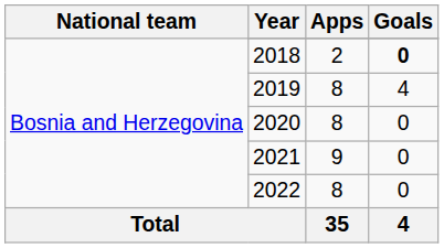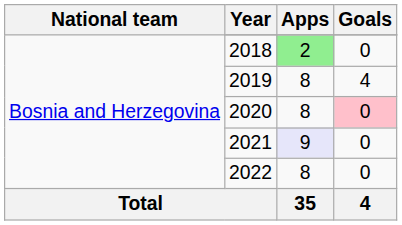2018 | Apps: no background -> lightgreen background
2018 | Goals: bold -> normal
2020 | Goals: no background -> pink background
2021 | Apps: no background -> lavender background
